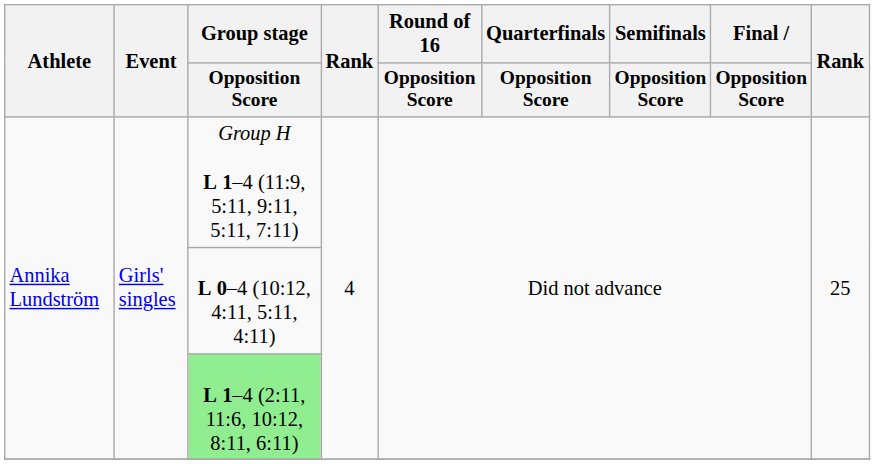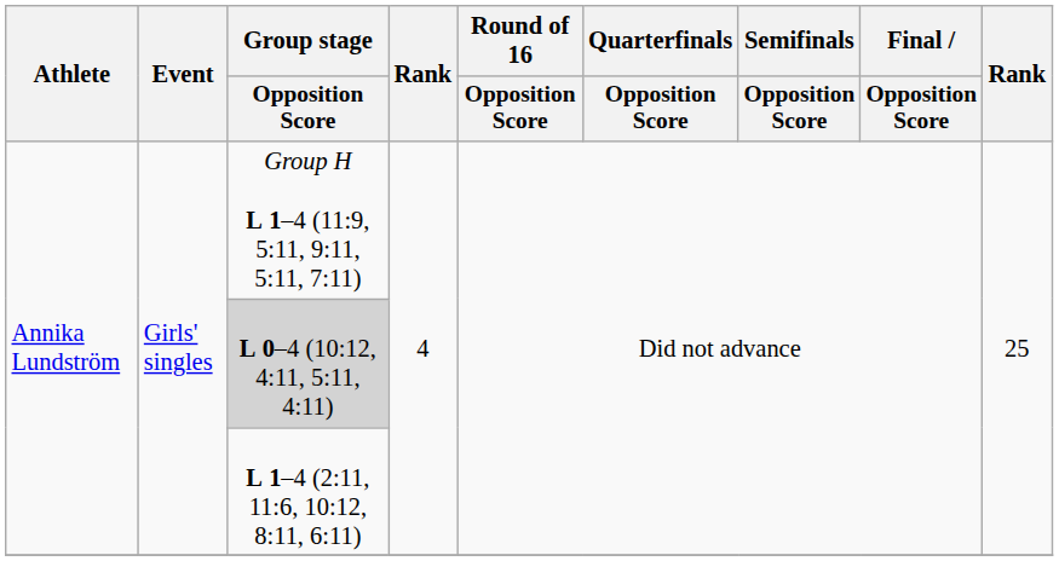L 0–4 (10:12, 4:11, 5:11, 4:11) | Group stage / Opposition Score: no background -> lightgrey background
L 1–4 (2:11, 11:6, 10:12, 8:11, 6:11) | Group stage / Opposition Score: lightgreen background -> no background
